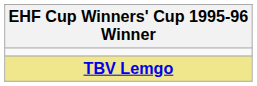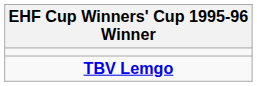row 3 | column 1: khaki background -> no background
